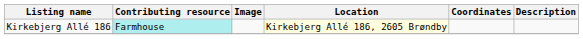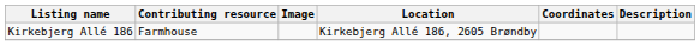Kirkebjerg Allé 186 | Contributing resource: paleturquoise background -> no background
Kirkebjerg Allé 186 | Location: lightyellow background -> no background
